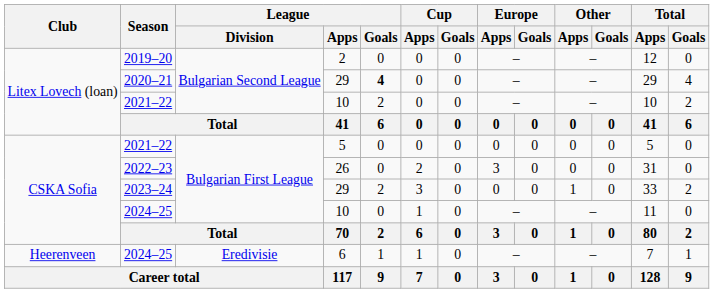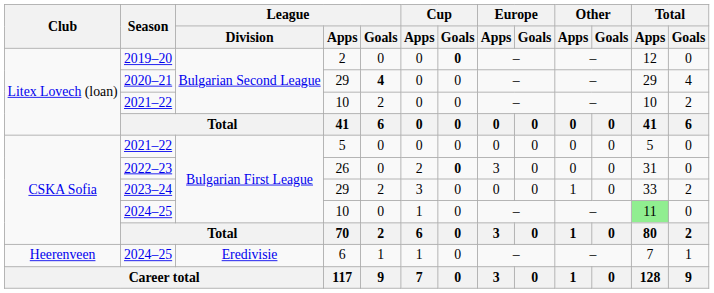2019–20 | Cup / Goals: normal -> bold
2022–23 | Cup / Goals: normal -> bold
2024–25 / 10 | Total / Apps: no background -> lightgreen background
